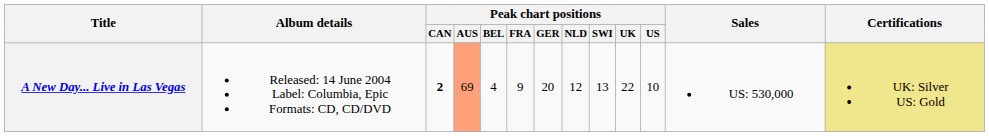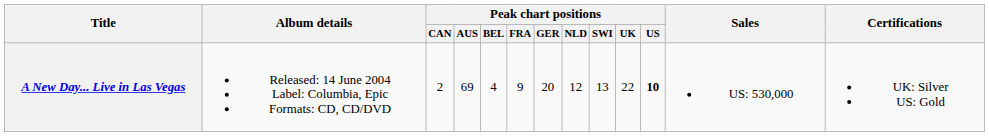A New Day... Live in Las Vegas | Peak chart positions / CAN: bold -> normal
A New Day... Live in Las Vegas | Peak chart positions / AUS: lightsalmon background -> no background
A New Day... Live in Las Vegas | Peak chart positions / US: normal -> bold
A New Day... Live in Las Vegas | Certifications: khaki background -> no background
